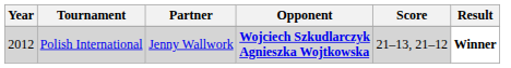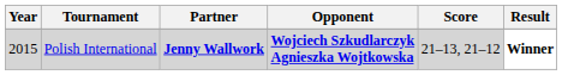Polish International | Year: 2012 -> 2015
Polish International | Partner: normal -> bold
